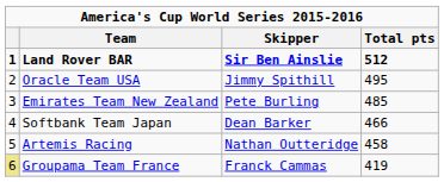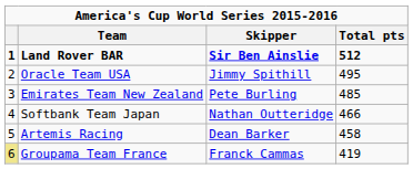Softbank Team Japan | Skipper: Dean Barker -> Nathan Outteridge
Artemis Racing | Skipper: Nathan Outteridge -> Dean Barker
